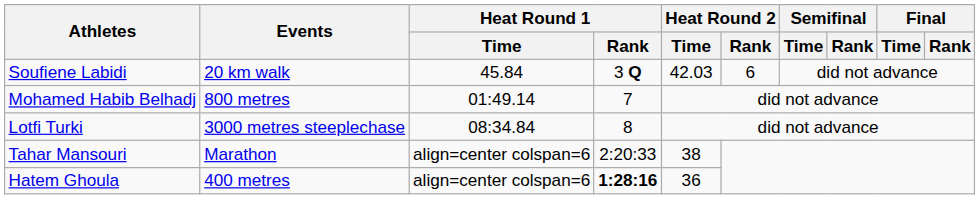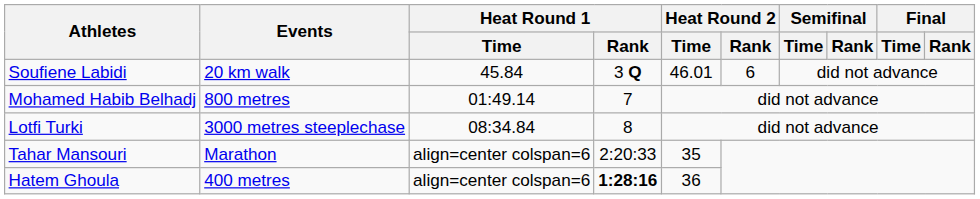Soufiene Labidi | Heat Round 2 / Time: 42.03 -> 46.01
Tahar Mansouri | Heat Round 2 / Time: 38 -> 35
